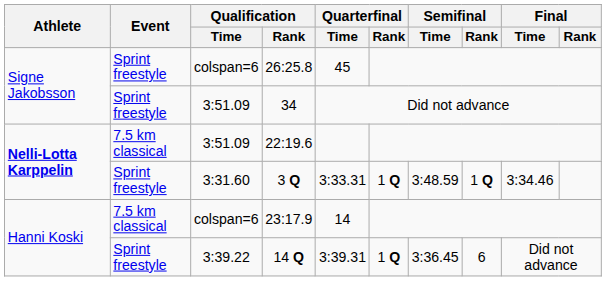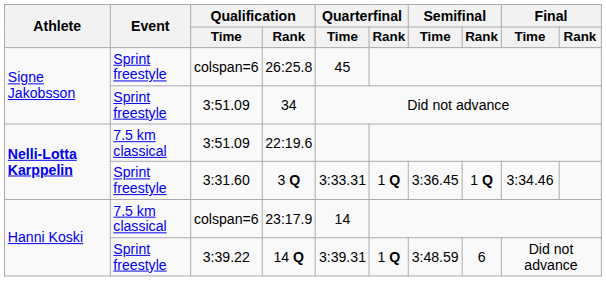3 Q | Semifinal / Time: 3:48.59 -> 3:36.45
14 Q | Semifinal / Time: 3:36.45 -> 3:48.59
